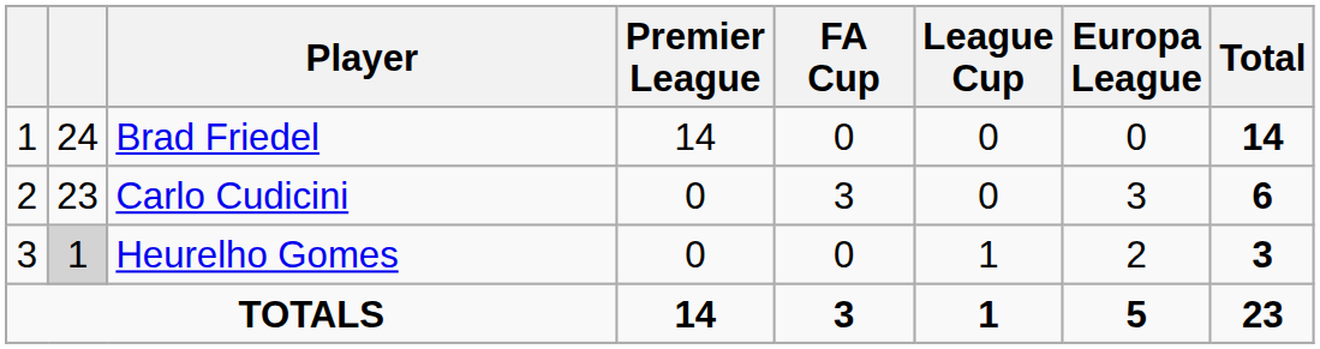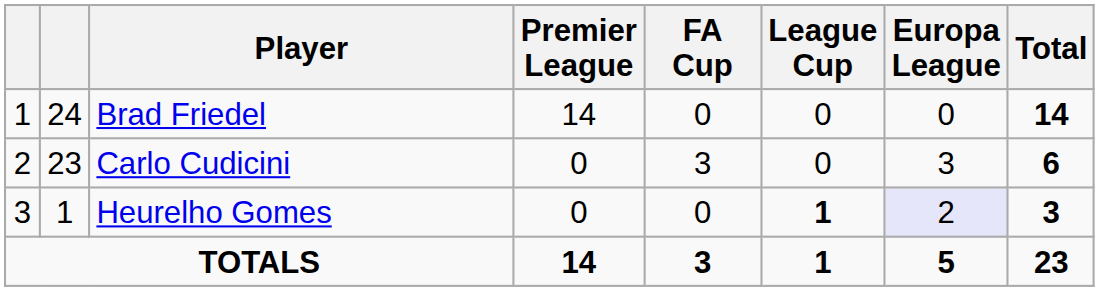Heurelho Gomes | column 2: lightgrey background -> no background
Heurelho Gomes | League Cup: normal -> bold
Heurelho Gomes | Europa League: no background -> lavender background
